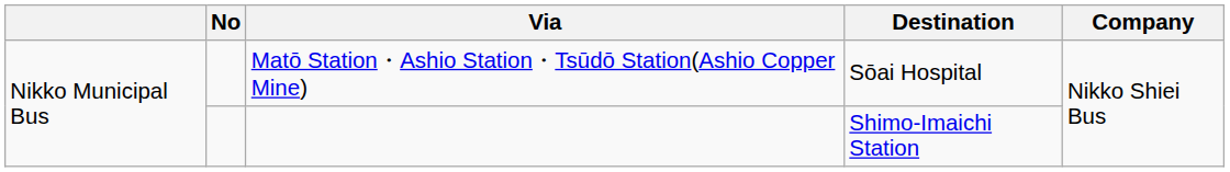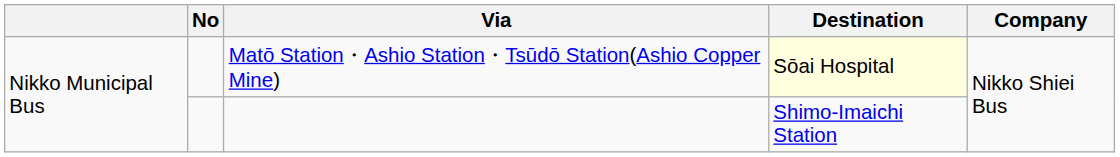Matō Station・Ashio Station・Tsūdō Station(Ashio Copper Mine) | Destination: no background -> lightyellow background
